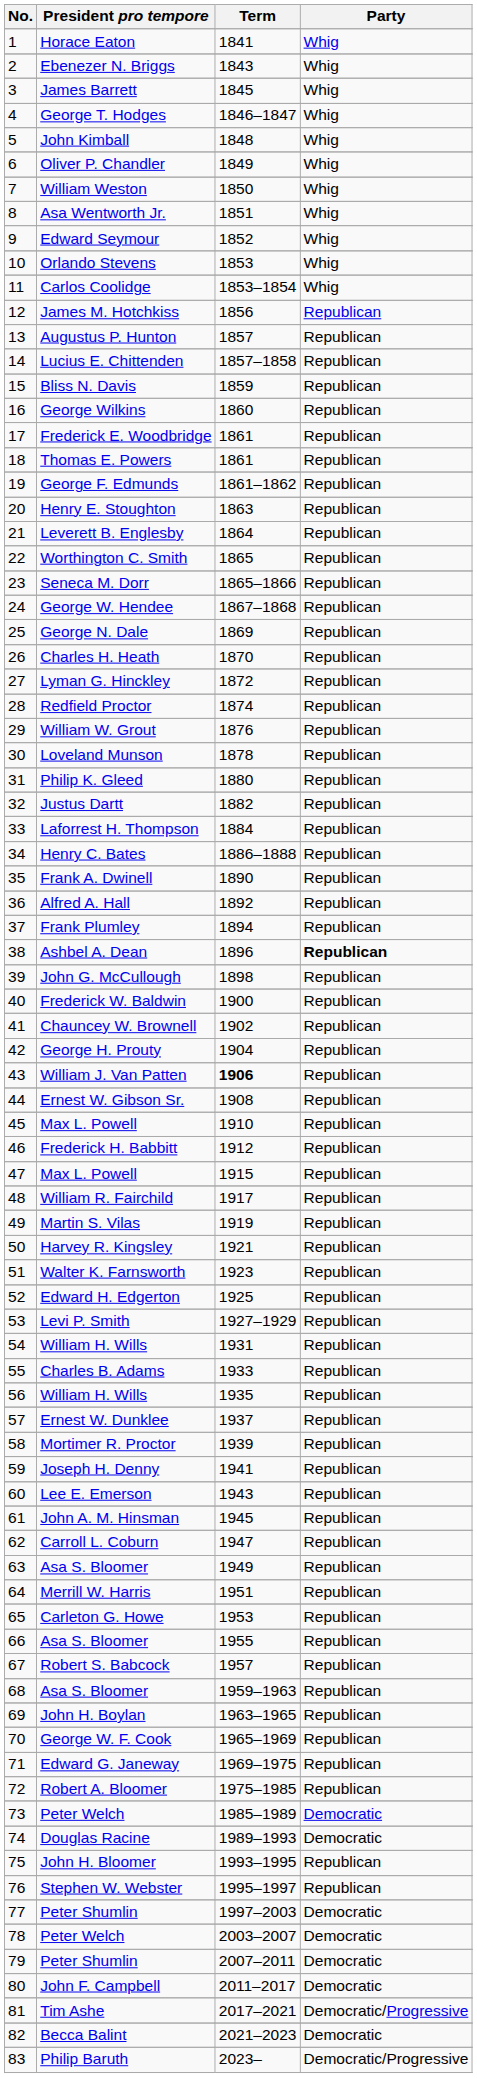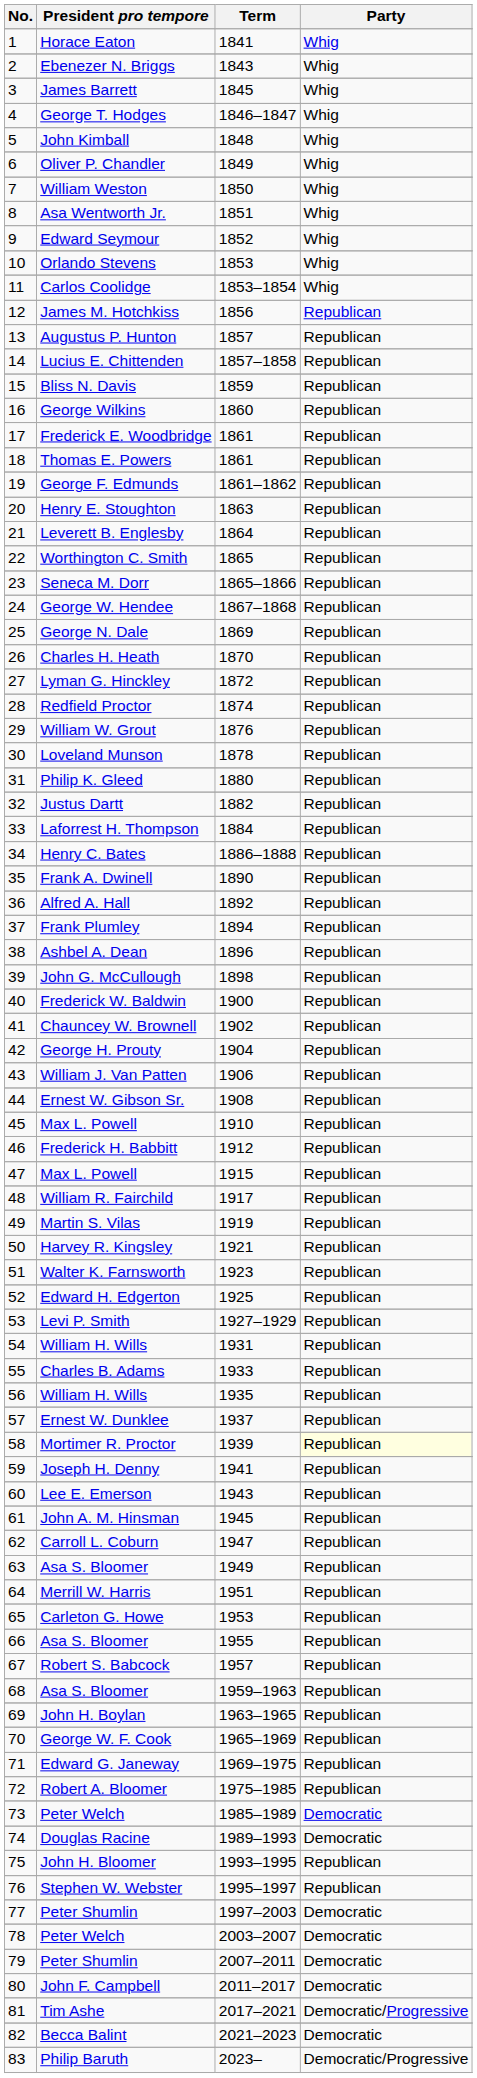Ashbel A. Dean | Party: bold -> normal
William J. Van Patten | Term: bold -> normal
Mortimer R. Proctor | Party: no background -> lightyellow background
